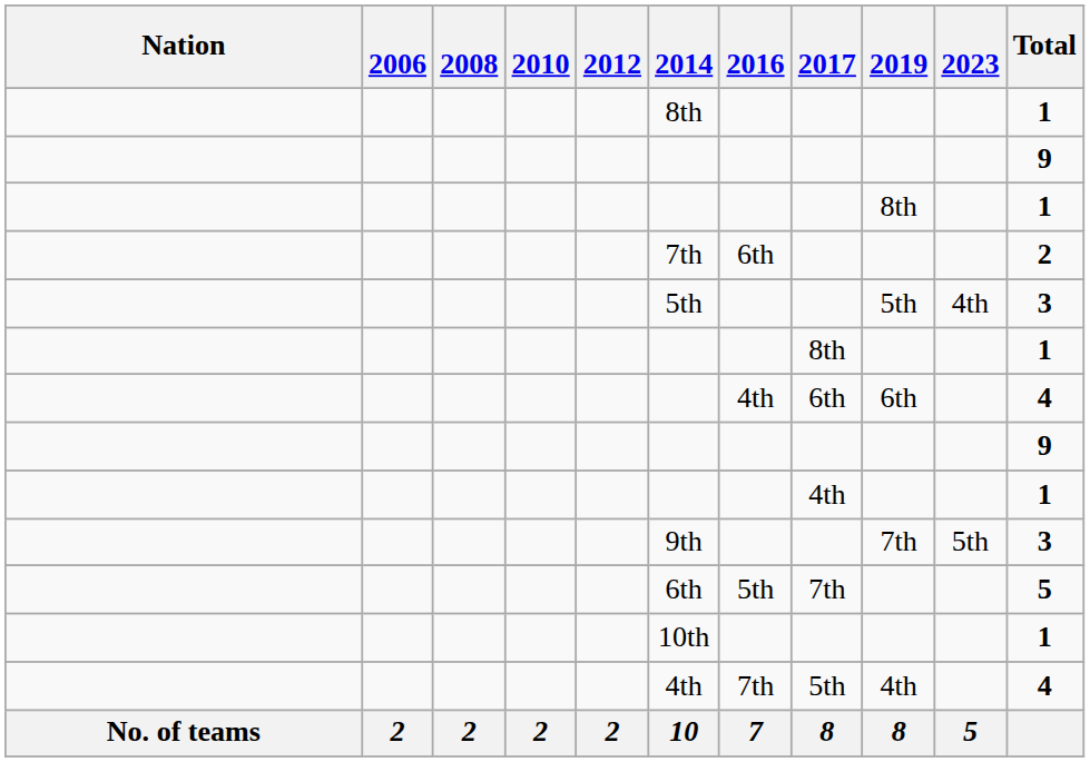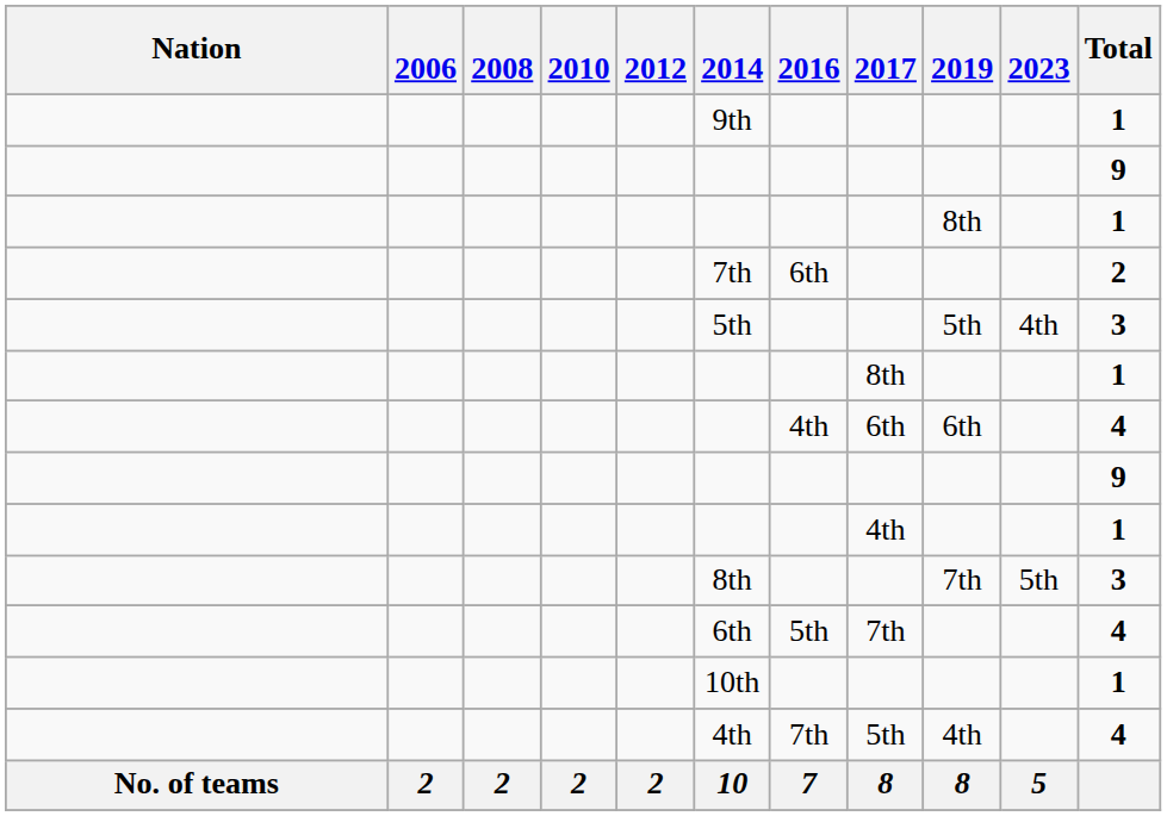row 2 | 2014: 8th -> 9th
row 11 | 2014: 9th -> 8th
row 12 | Total: 5 -> 4
